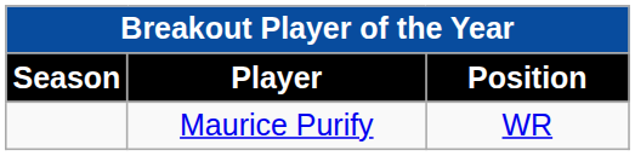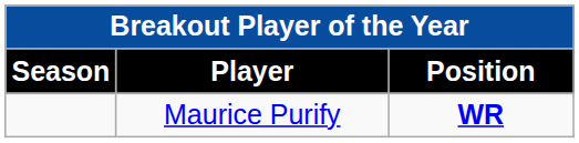Maurice Purify | Position: normal -> bold
